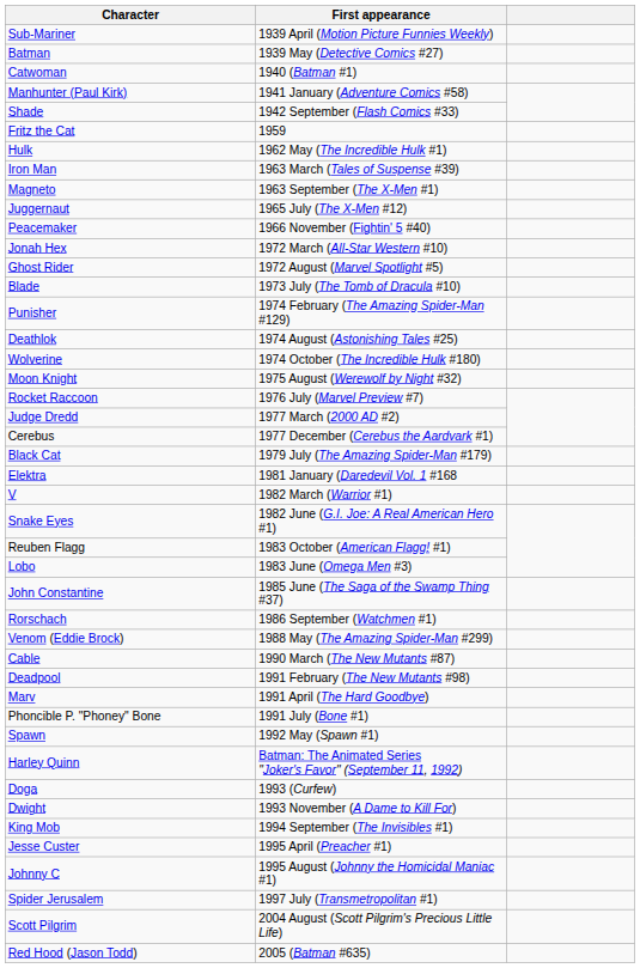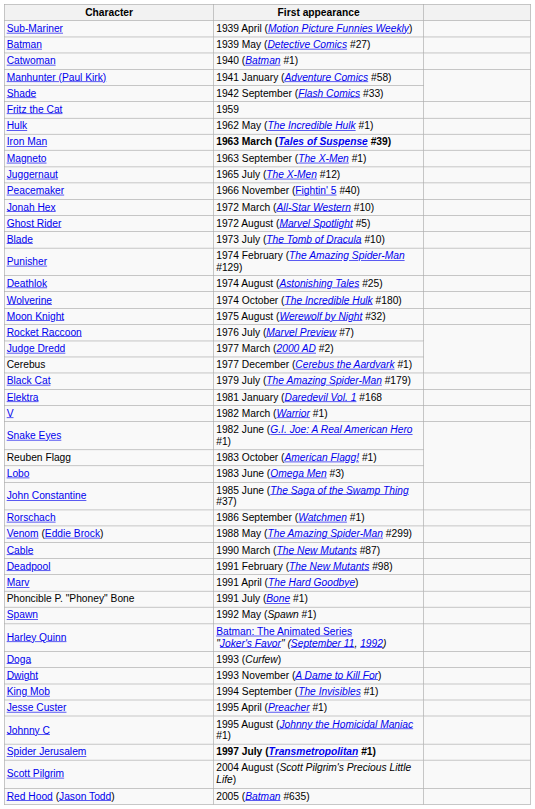Iron Man | First appearance: normal -> bold
Spider Jerusalem | First appearance: normal -> bold
